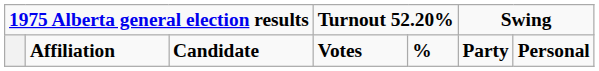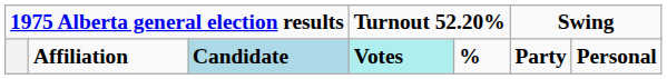Affiliation | column 3: no background -> lightblue background
Affiliation | column 4: no background -> paleturquoise background
